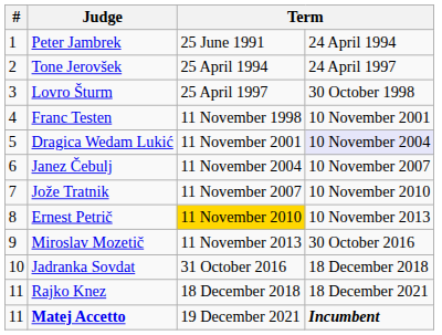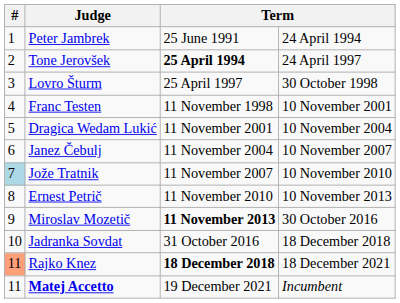Tone Jerovšek | column 3: normal -> bold
Dragica Wedam Lukić | column 4: lavender background -> no background
Jože Tratnik | #: no background -> lightblue background
Ernest Petrič | column 3: gold background -> no background
Miroslav Mozetič | column 3: normal -> bold
Rajko Knez | #: no background -> lightsalmon background
Rajko Knez | column 3: normal -> bold
Matej Accetto | column 4: bold -> normal
